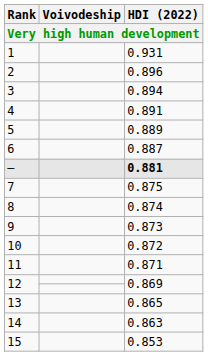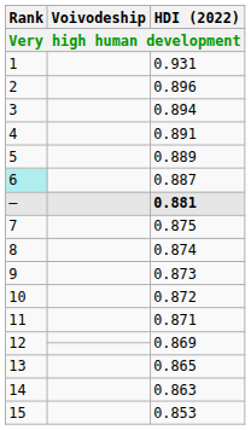6 | Rank: no background -> paleturquoise background
